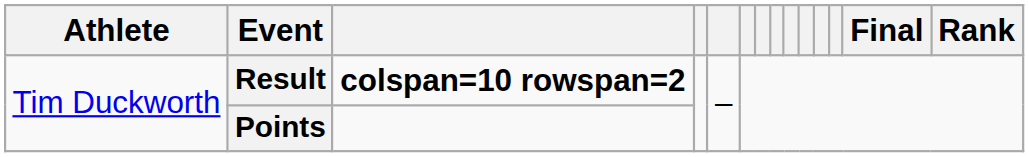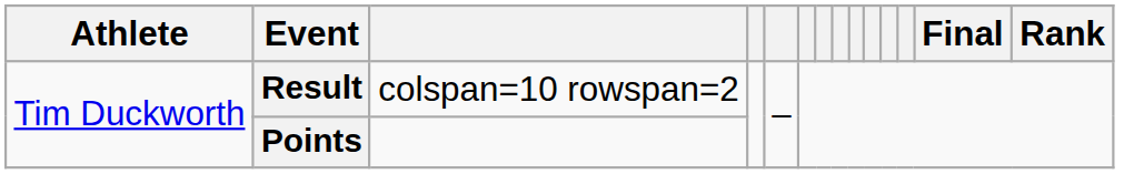Result | column 3: bold -> normal
